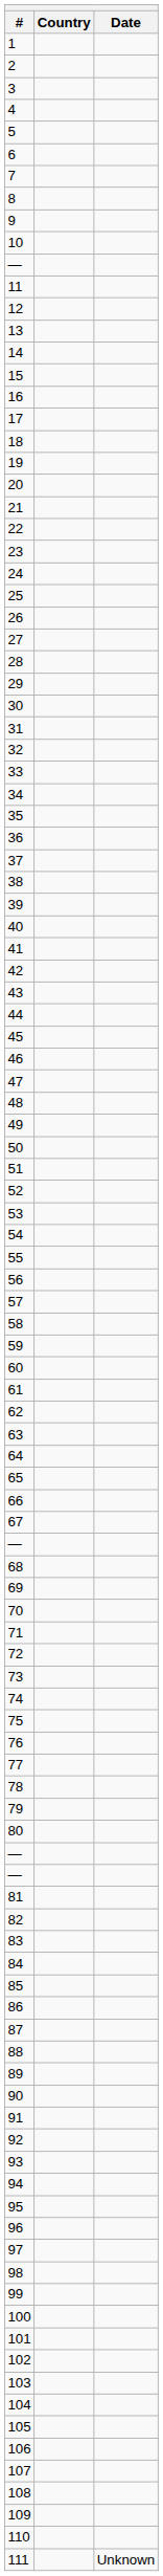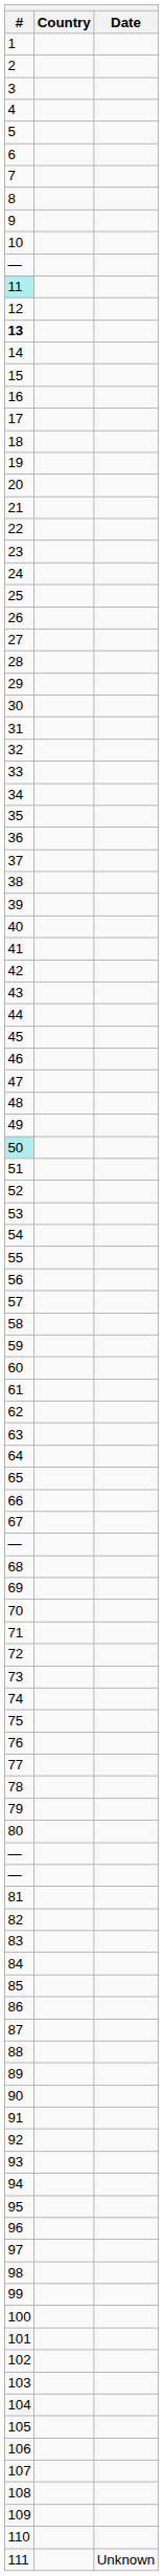11 | #: no background -> paleturquoise background
13 | #: normal -> bold
50 | #: no background -> paleturquoise background
